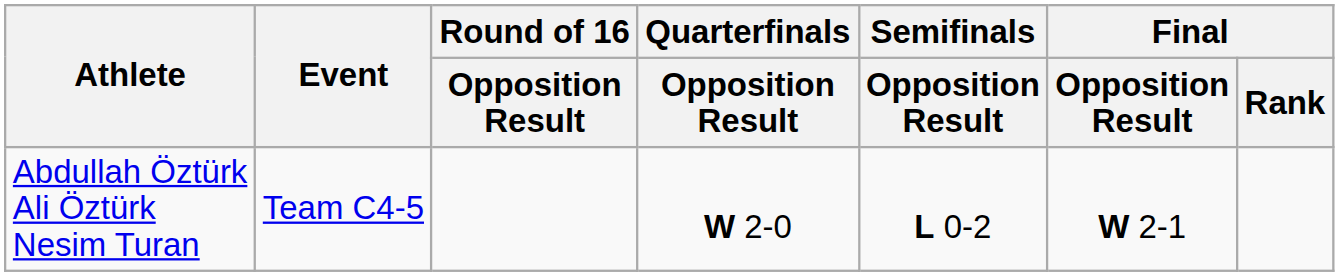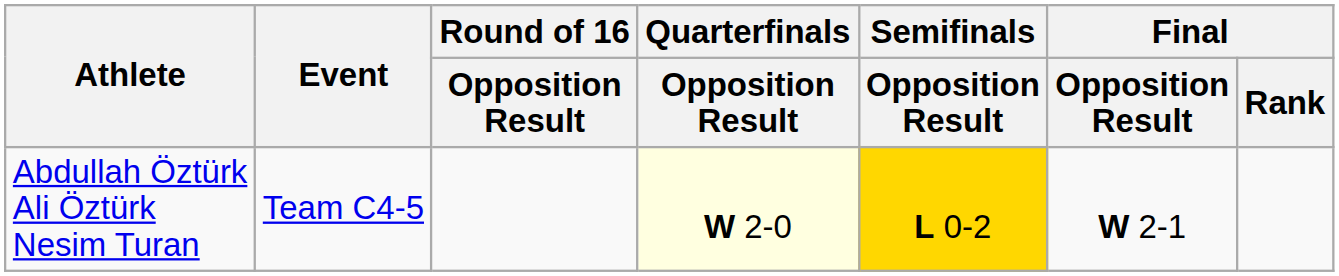Abdullah Öztürk Ali Öztürk Nesim Turan | Quarterfinals / Opposition Result: no background -> lightyellow background
Abdullah Öztürk Ali Öztürk Nesim Turan | Semifinals / Opposition Result: no background -> gold background
